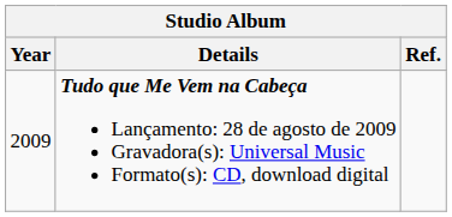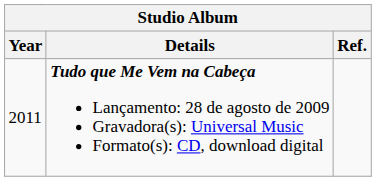row 3 | Year: 2009 -> 2011
